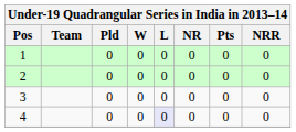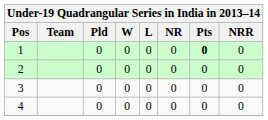1 | Pts: normal -> bold
4 | L: lavender background -> no background
